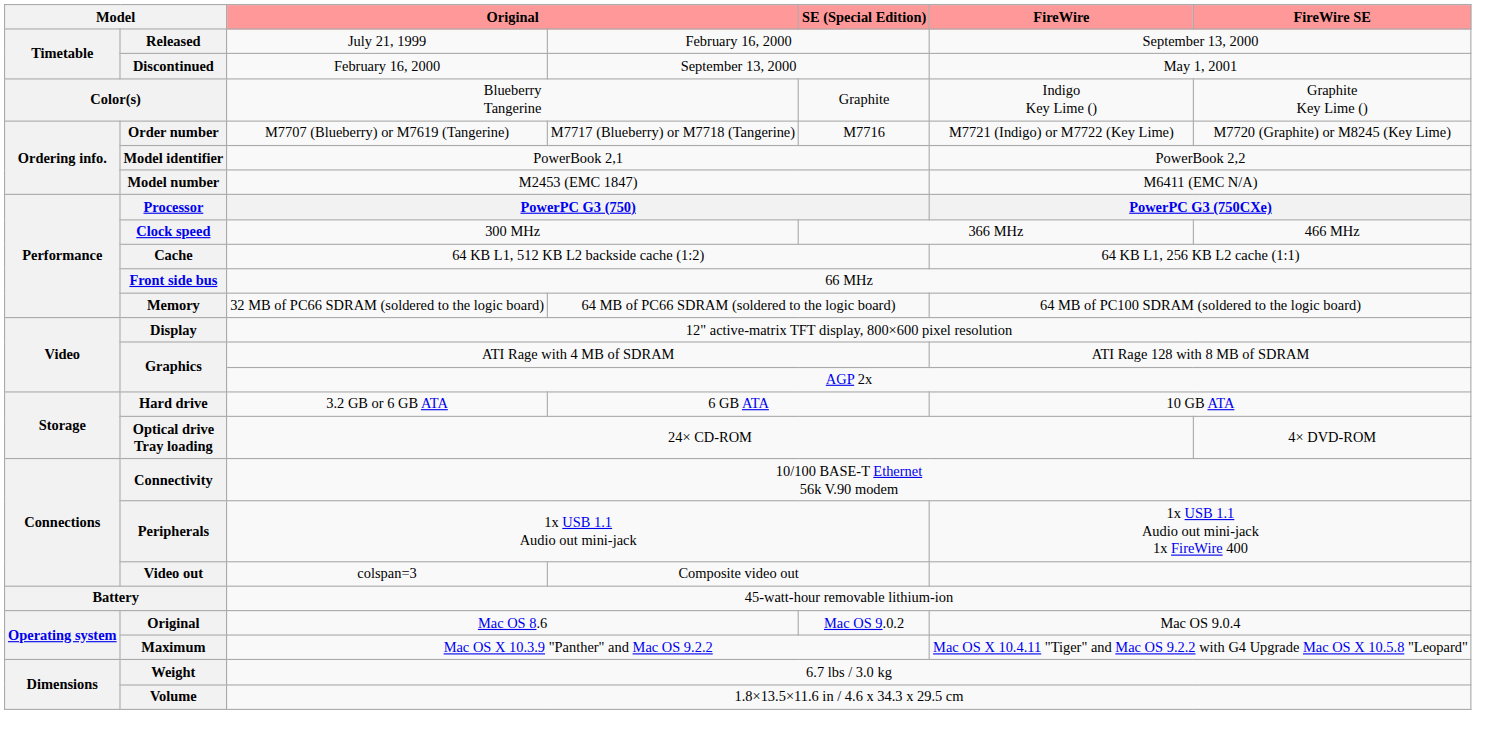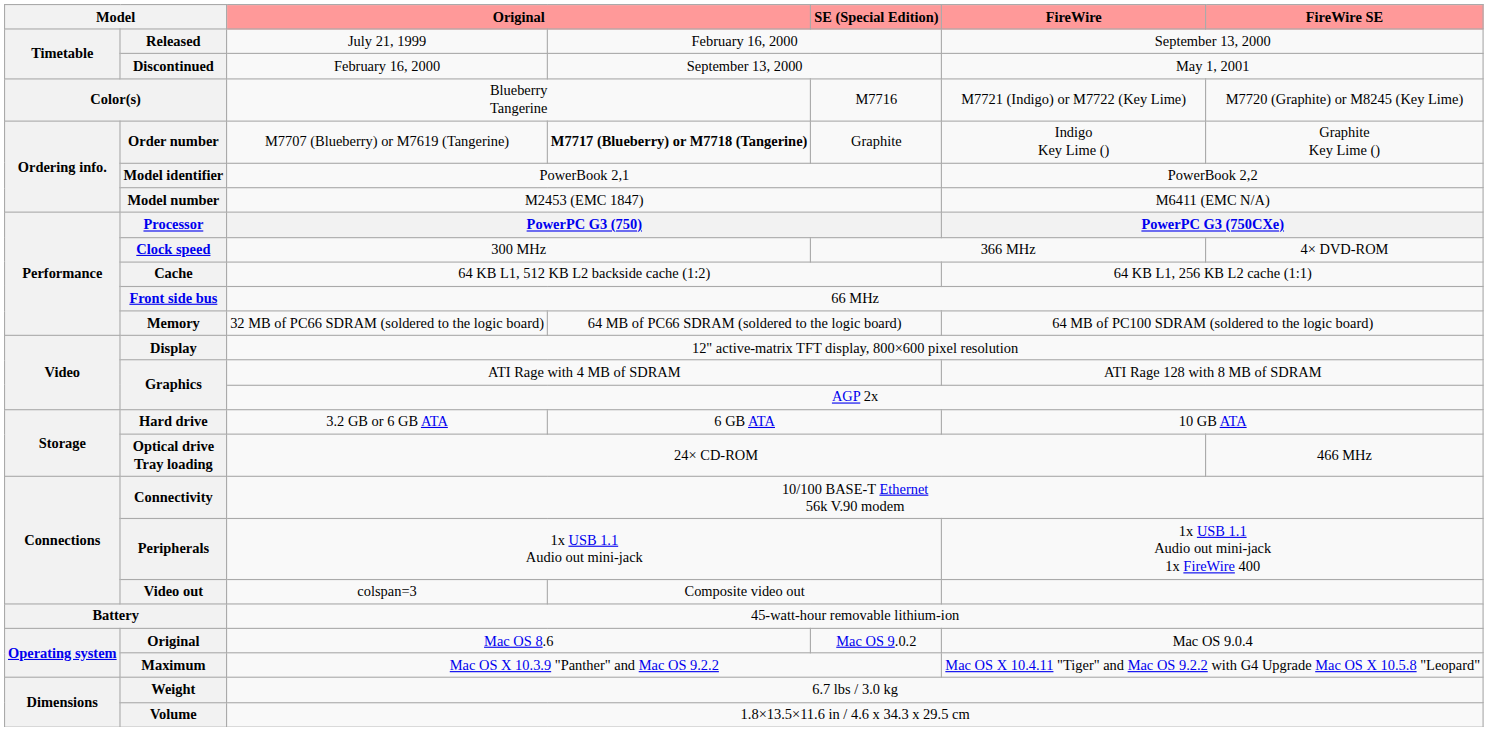Color(s) | SE (Special Edition): Graphite -> M7716
Color(s) | FireWire: Indigo Key Lime () -> M7721 (Indigo) or M7722 (Key Lime)
Color(s) | FireWire SE: Graphite Key Lime () -> M7720 (Graphite) or M8245 (Key Lime)
Order number | column 4: normal -> bold
Order number | SE (Special Edition): M7716 -> Graphite
Order number | FireWire: M7721 (Indigo) or M7722 (Key Lime) -> Indigo Key Lime ()
Order number | FireWire SE: M7720 (Graphite) or M8245 (Key Lime) -> Graphite Key Lime ()
Clock speed | FireWire SE: 466 MHz -> 4× DVD-ROM
Optical drive Tray loading | FireWire SE: 4× DVD-ROM -> 466 MHz
